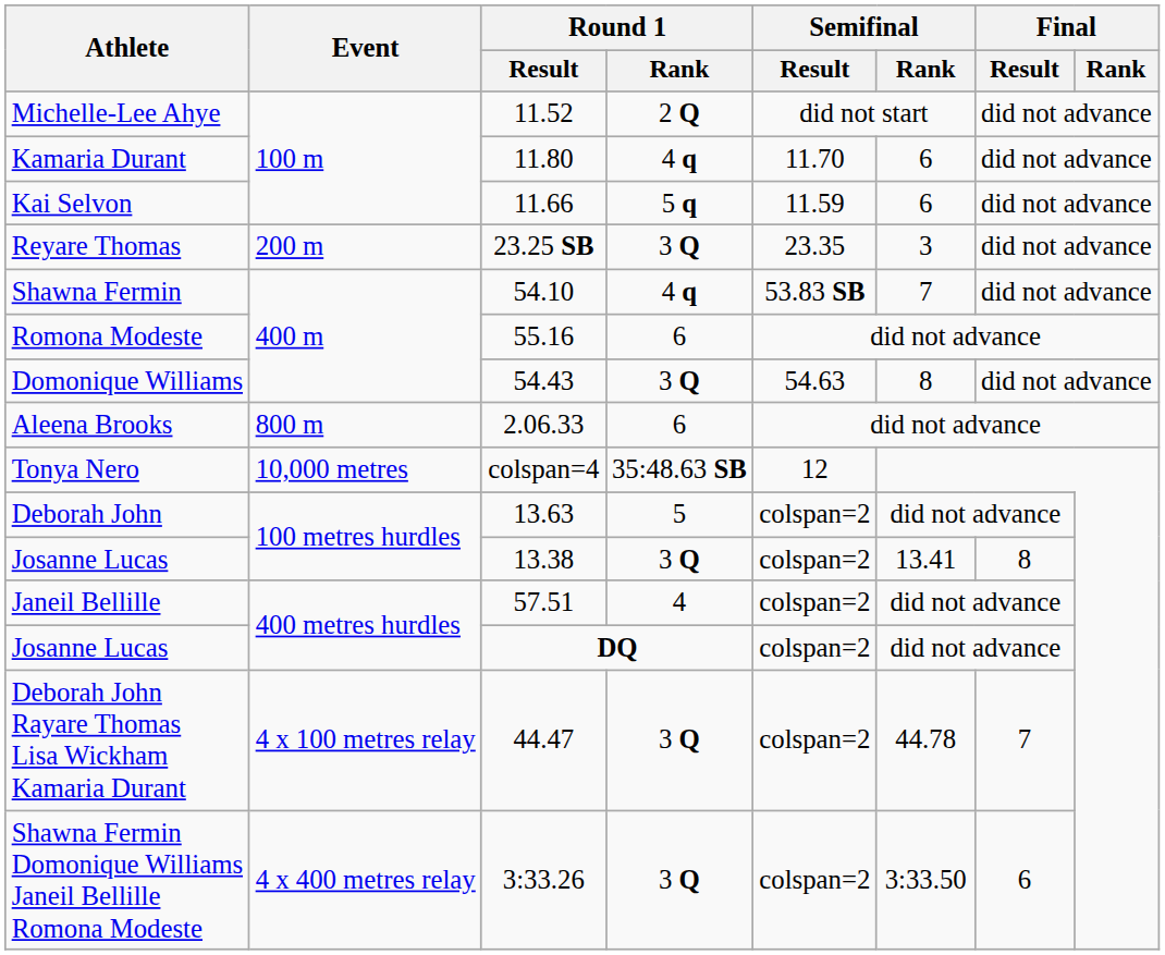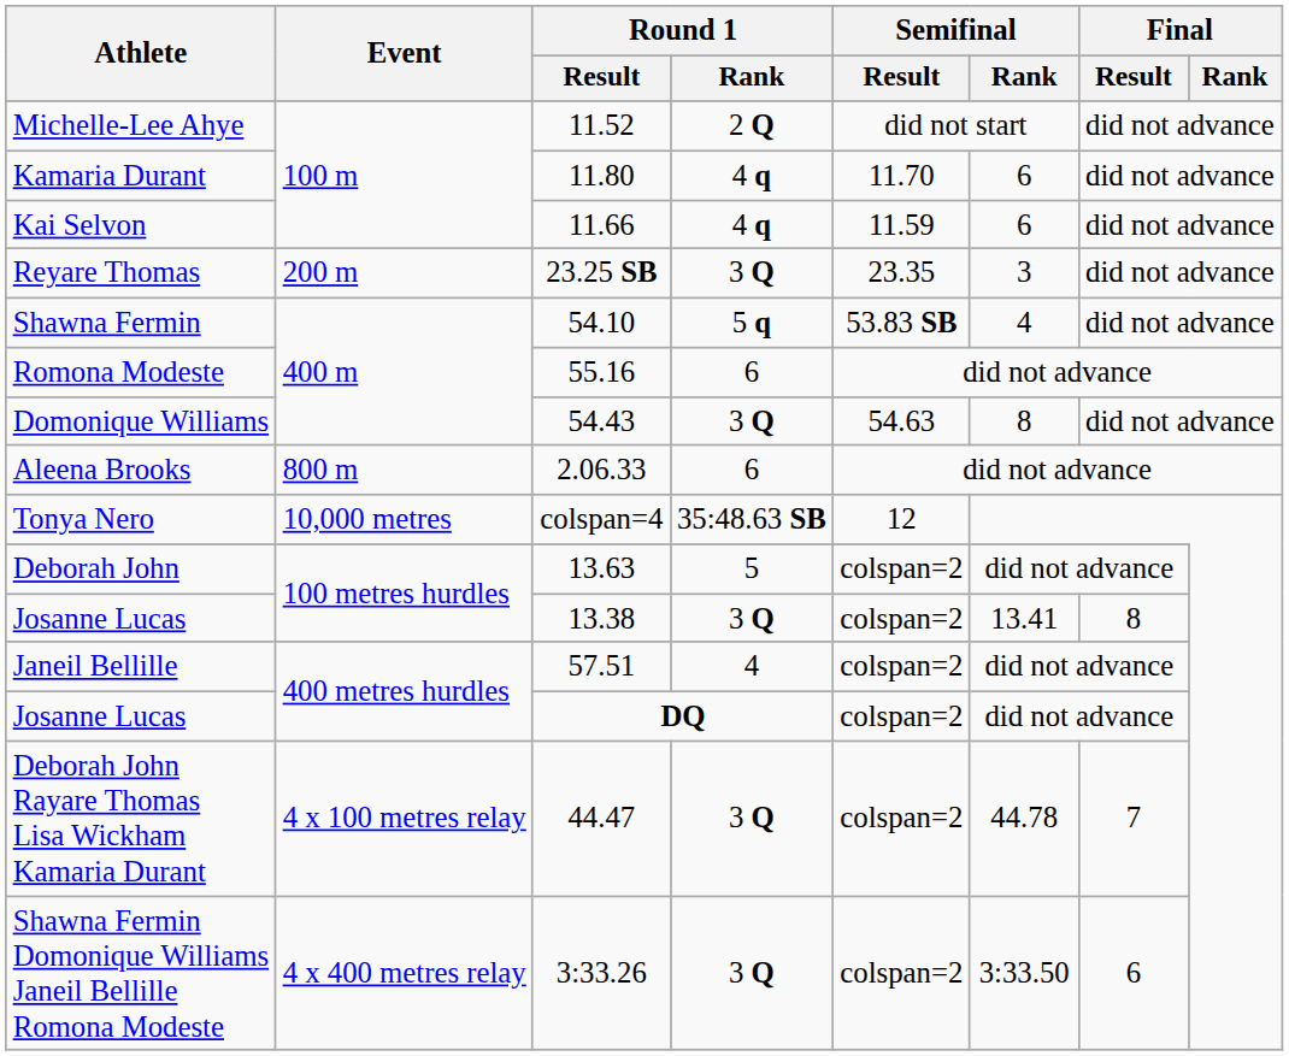Kai Selvon | Round 1 / Rank: 5 q -> 4 q
Shawna Fermin | Round 1 / Rank: 4 q -> 5 q
Shawna Fermin | Semifinal / Rank: 7 -> 4
